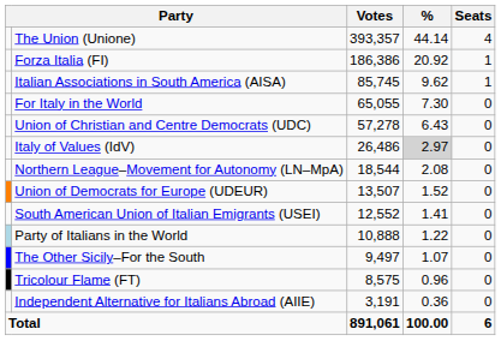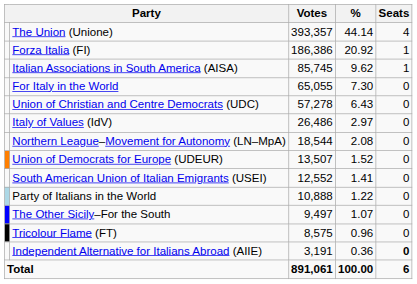Italy of Values (IdV) | %: lightgrey background -> no background
Independent Alternative for Italians Abroad (AIIE) | Seats: normal -> bold
